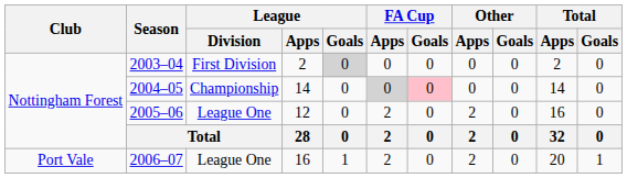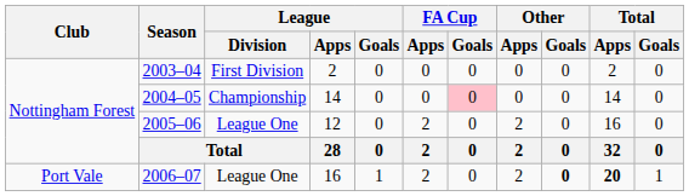2003–04 | League / Goals: lightgrey background -> no background
2004–05 | FA Cup / Apps: lightgrey background -> no background
2006–07 | Other / Goals: normal -> bold
2006–07 | Total / Apps: normal -> bold
